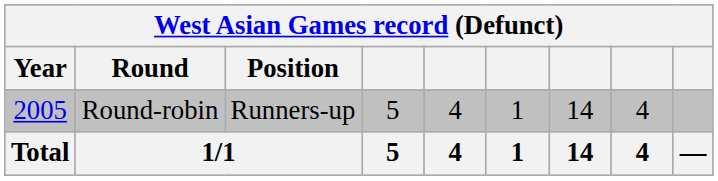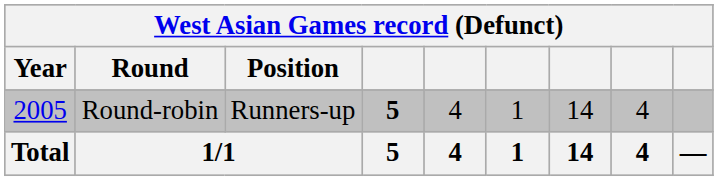Round-robin | column 4: normal -> bold
